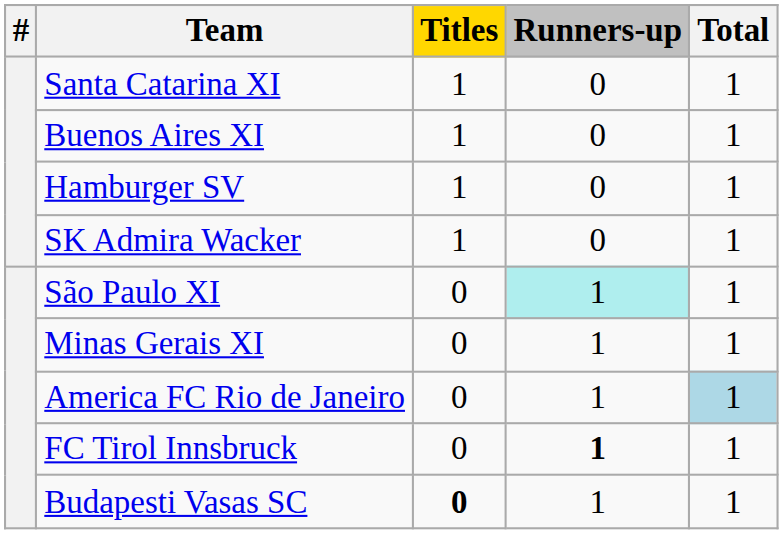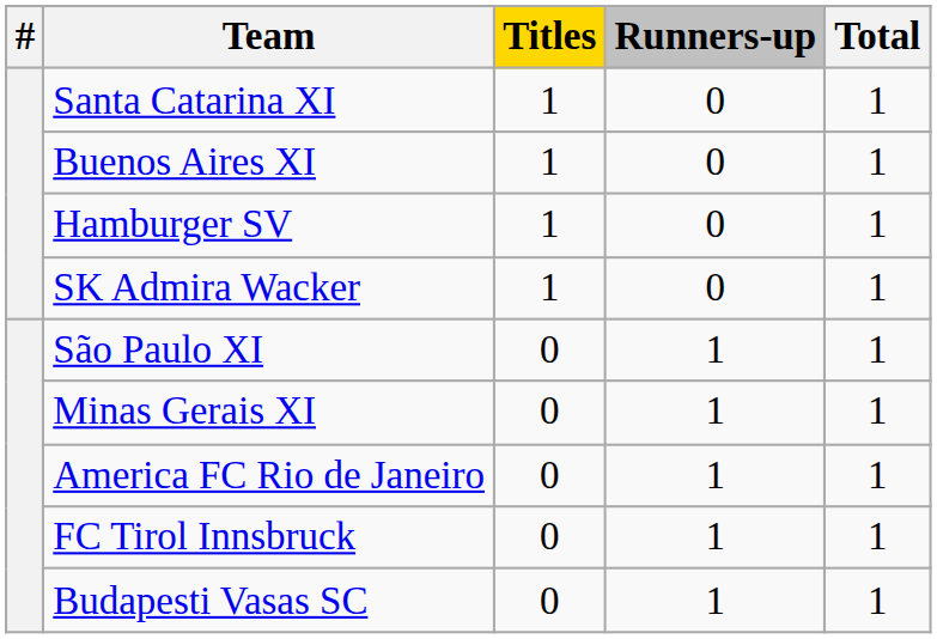São Paulo XI | Runners-up: paleturquoise background -> no background
America FC Rio de Janeiro | Total: lightblue background -> no background
FC Tirol Innsbruck | Runners-up: bold -> normal
Budapesti Vasas SC | Titles: bold -> normal
